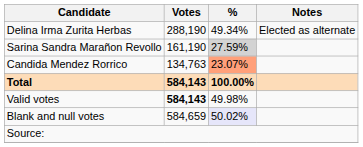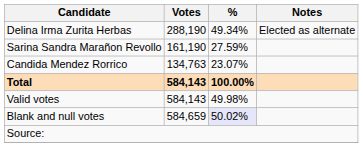Sarina Sandra Marañon Revollo | %: lightgrey background -> no background
Candida Mendez Rorrico | %: lightsalmon background -> no background
Valid votes | Votes: bold -> normal
